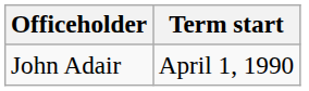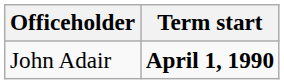John Adair | Term start: normal -> bold
